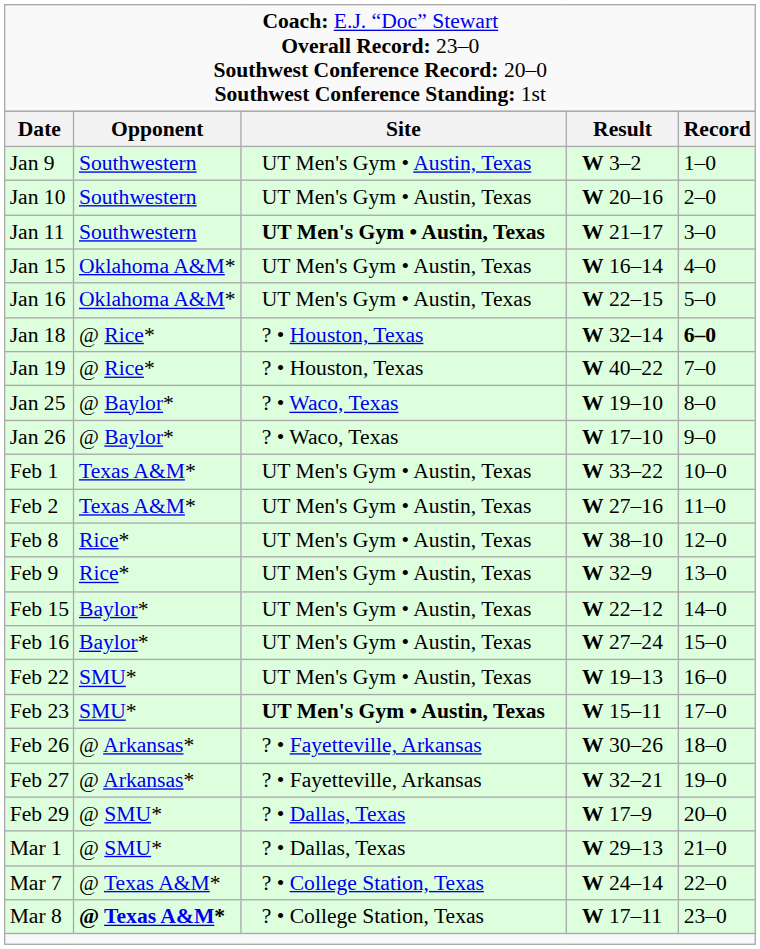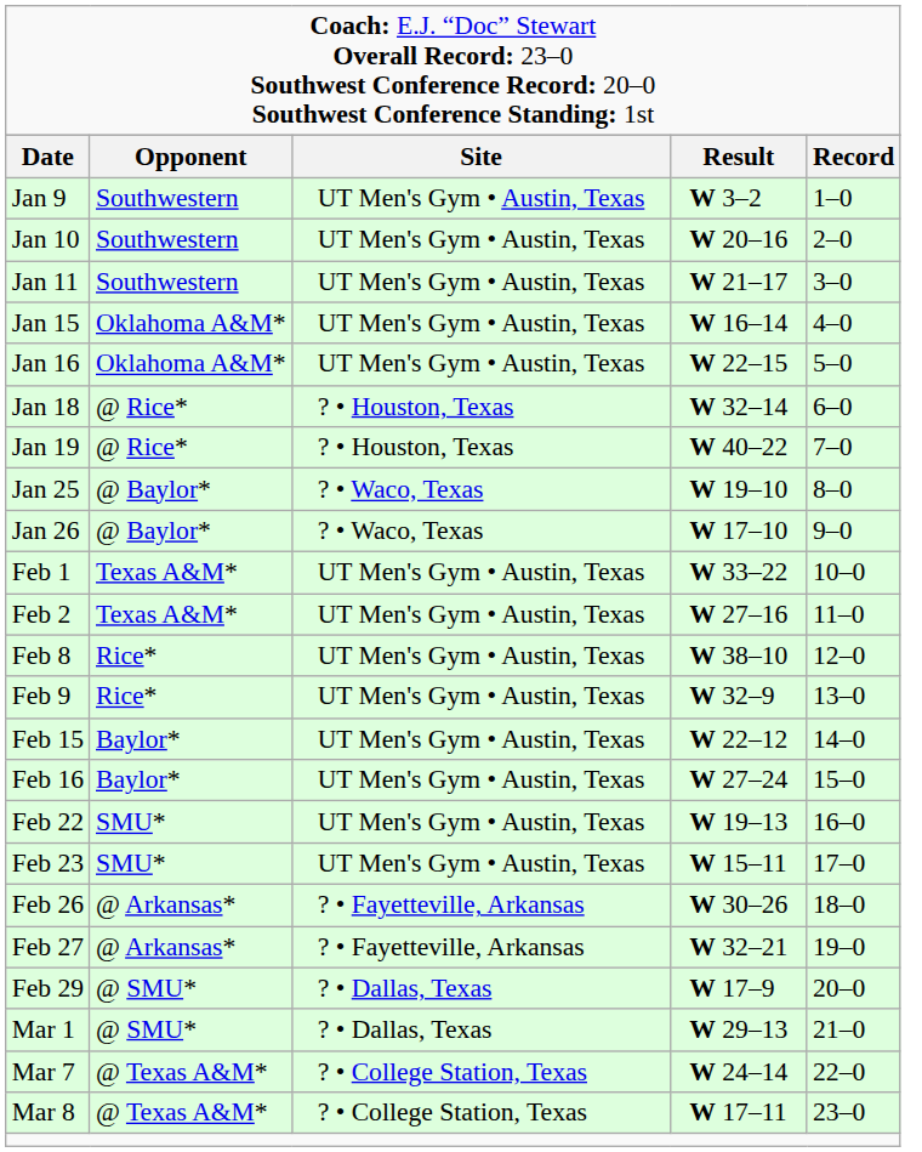Jan 11 | column 3: bold -> normal
Jan 18 | column 5: bold -> normal
Feb 23 | column 3: bold -> normal
Mar 8 | column 2: bold -> normal
